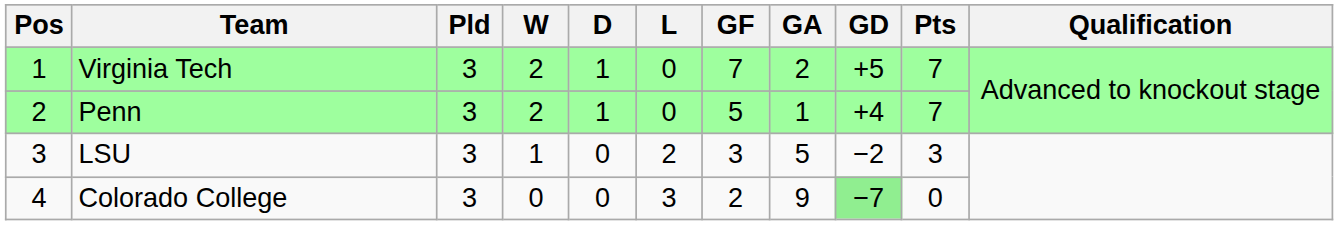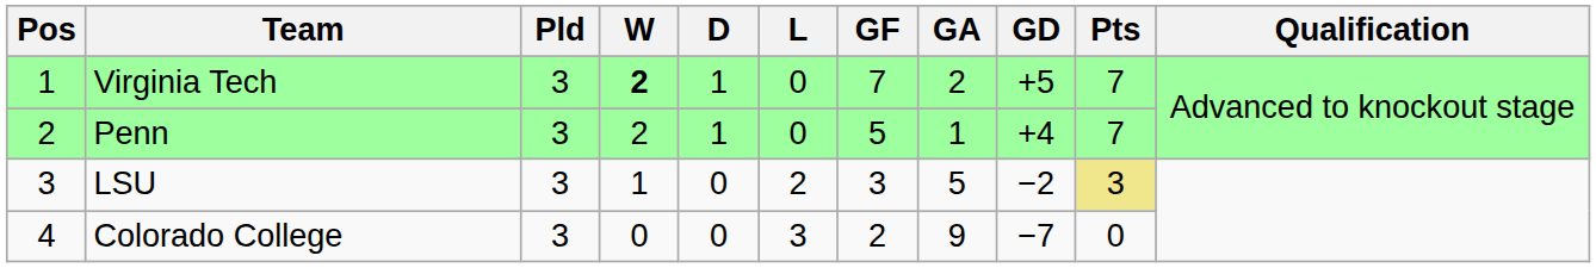Virginia Tech | W: normal -> bold
LSU | Pts: no background -> khaki background
Colorado College | GD: lightgreen background -> no background
